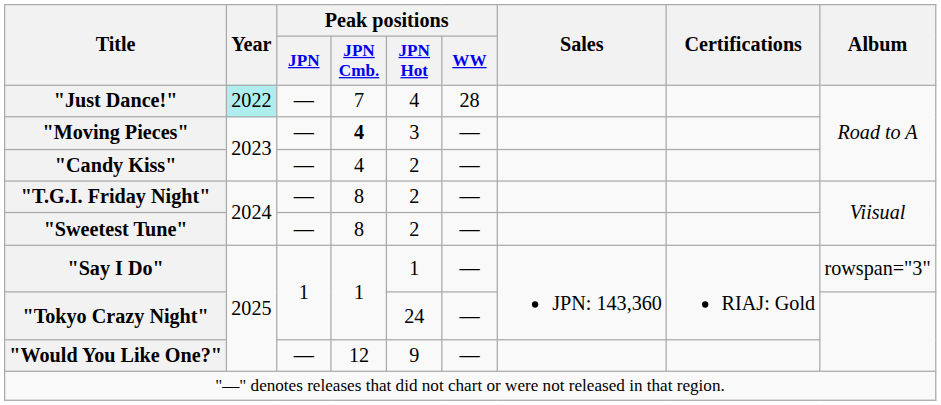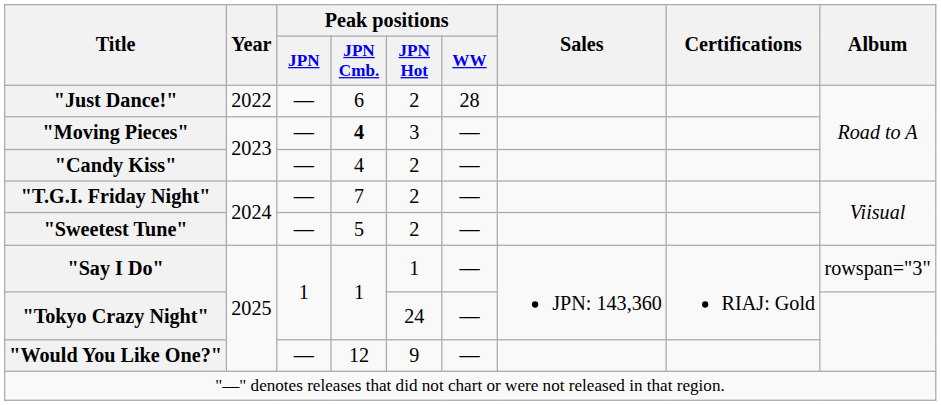"Just Dance!" | Year: paleturquoise background -> no background
"Just Dance!" | Peak positions / JPN Cmb.: 7 -> 6
"Just Dance!" | Peak positions / JPN Hot: 4 -> 2
"T.G.I. Friday Night" | Peak positions / JPN Cmb.: 8 -> 7
"Sweetest Tune" | Peak positions / JPN Cmb.: 8 -> 5
